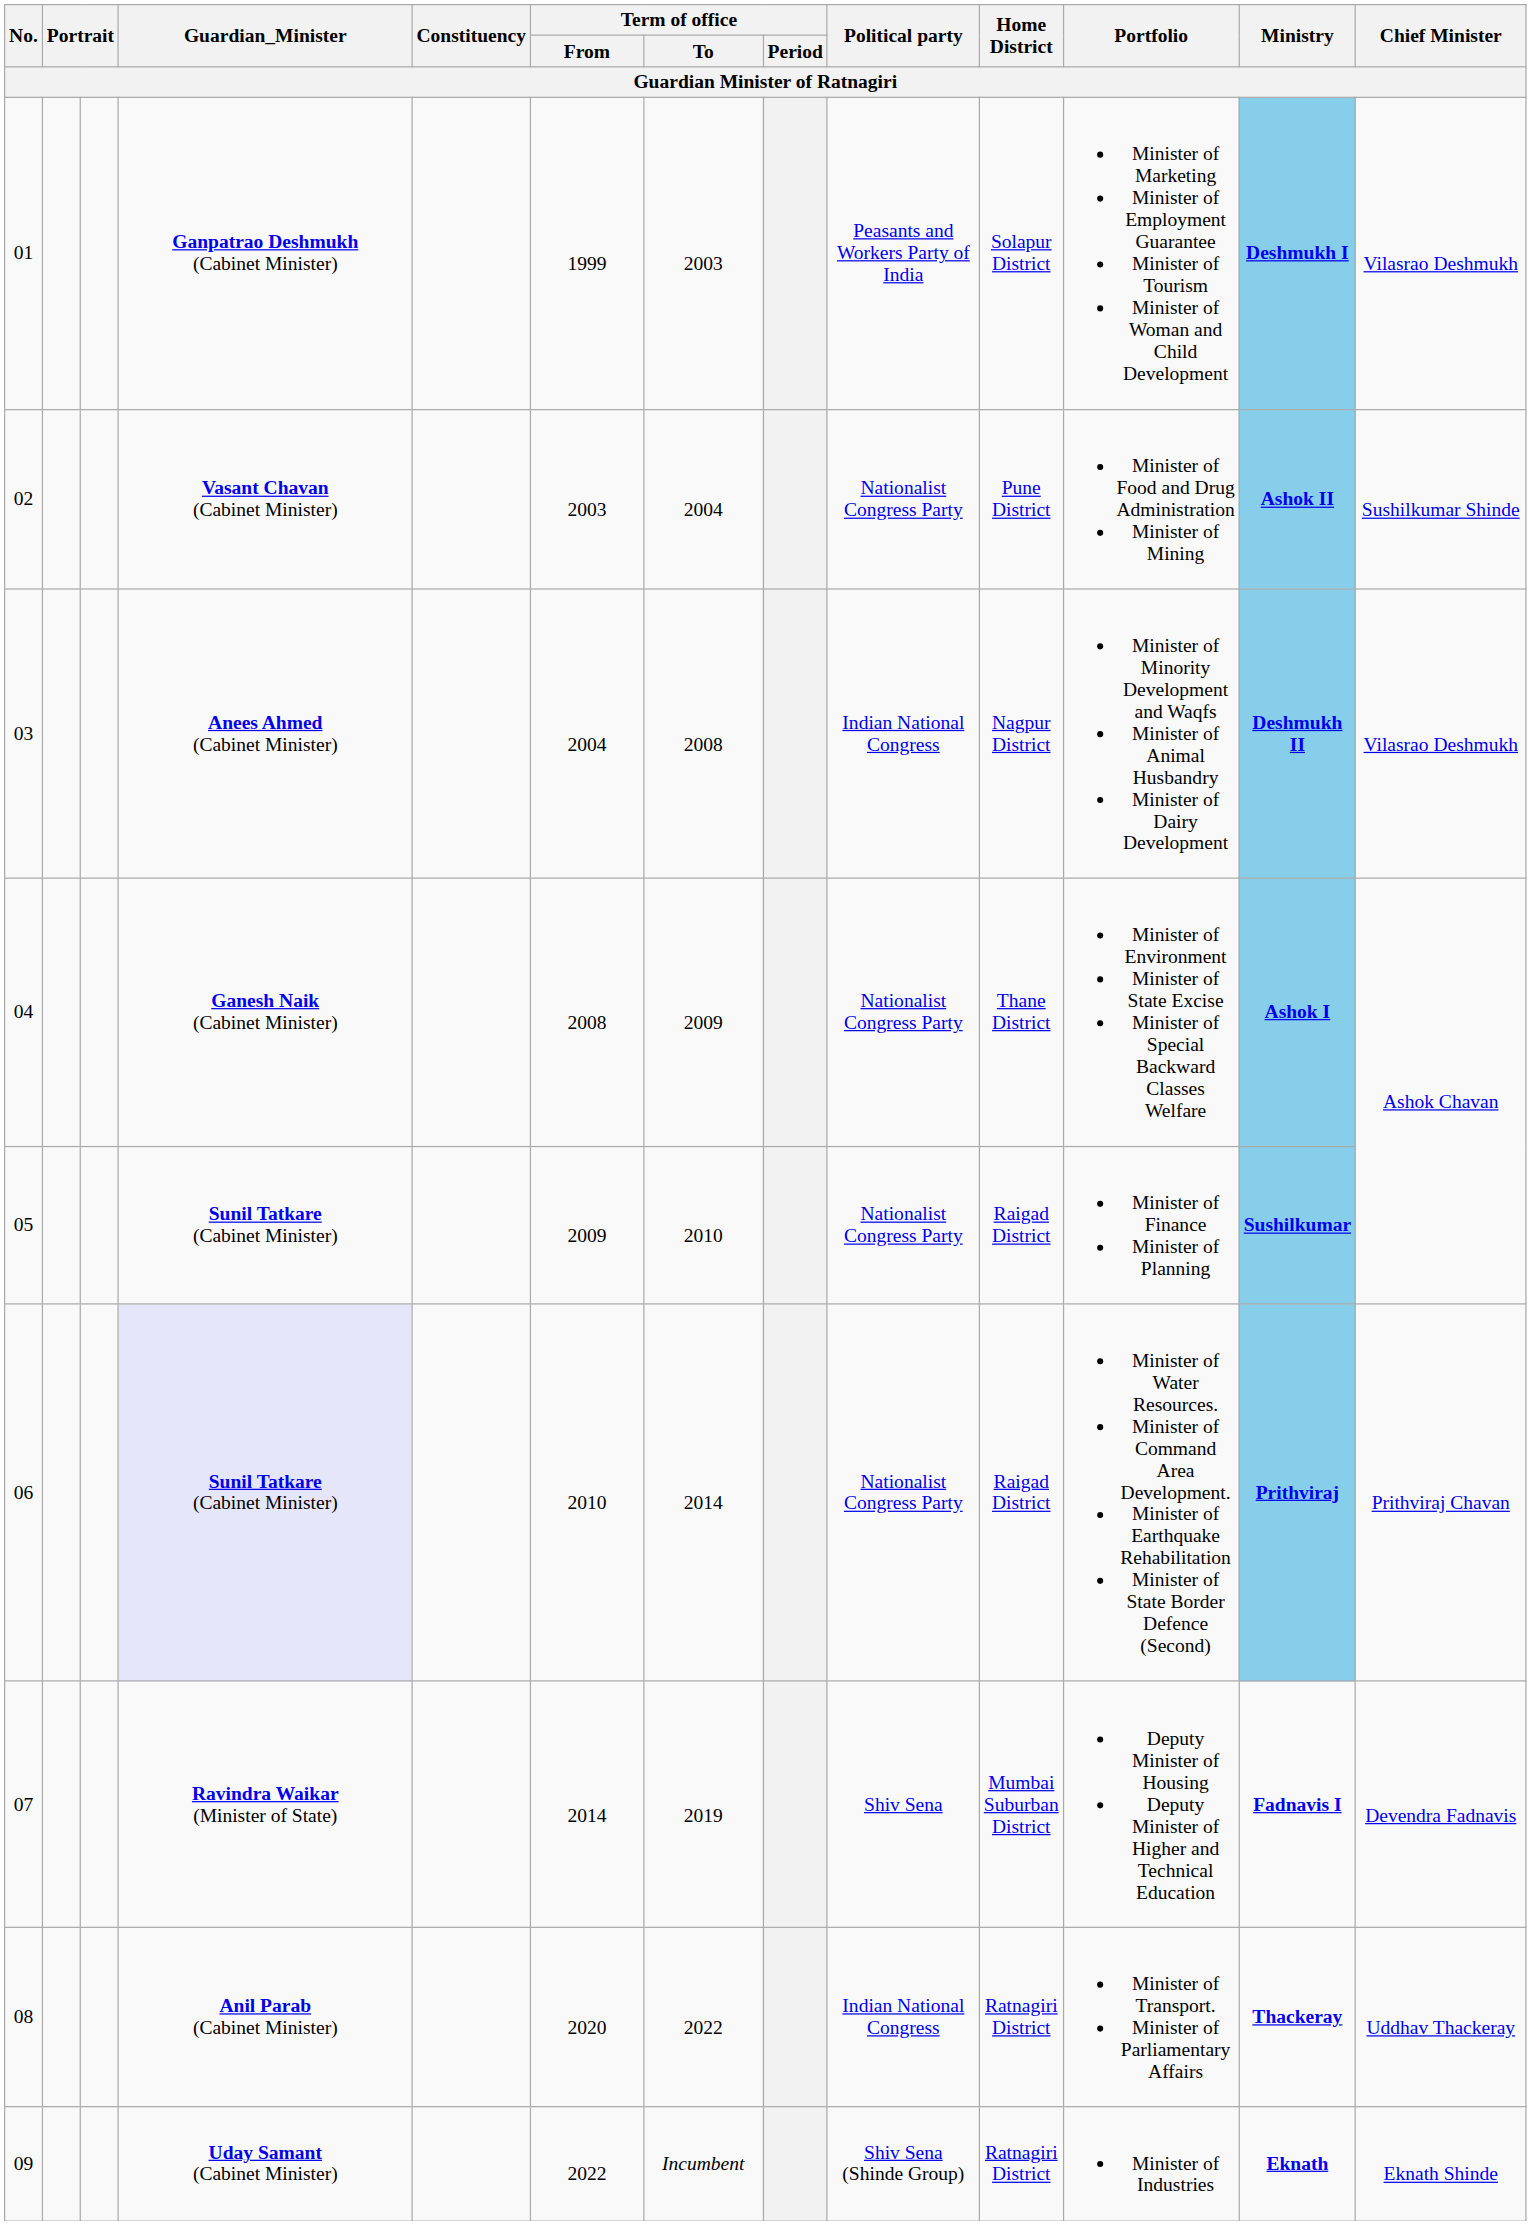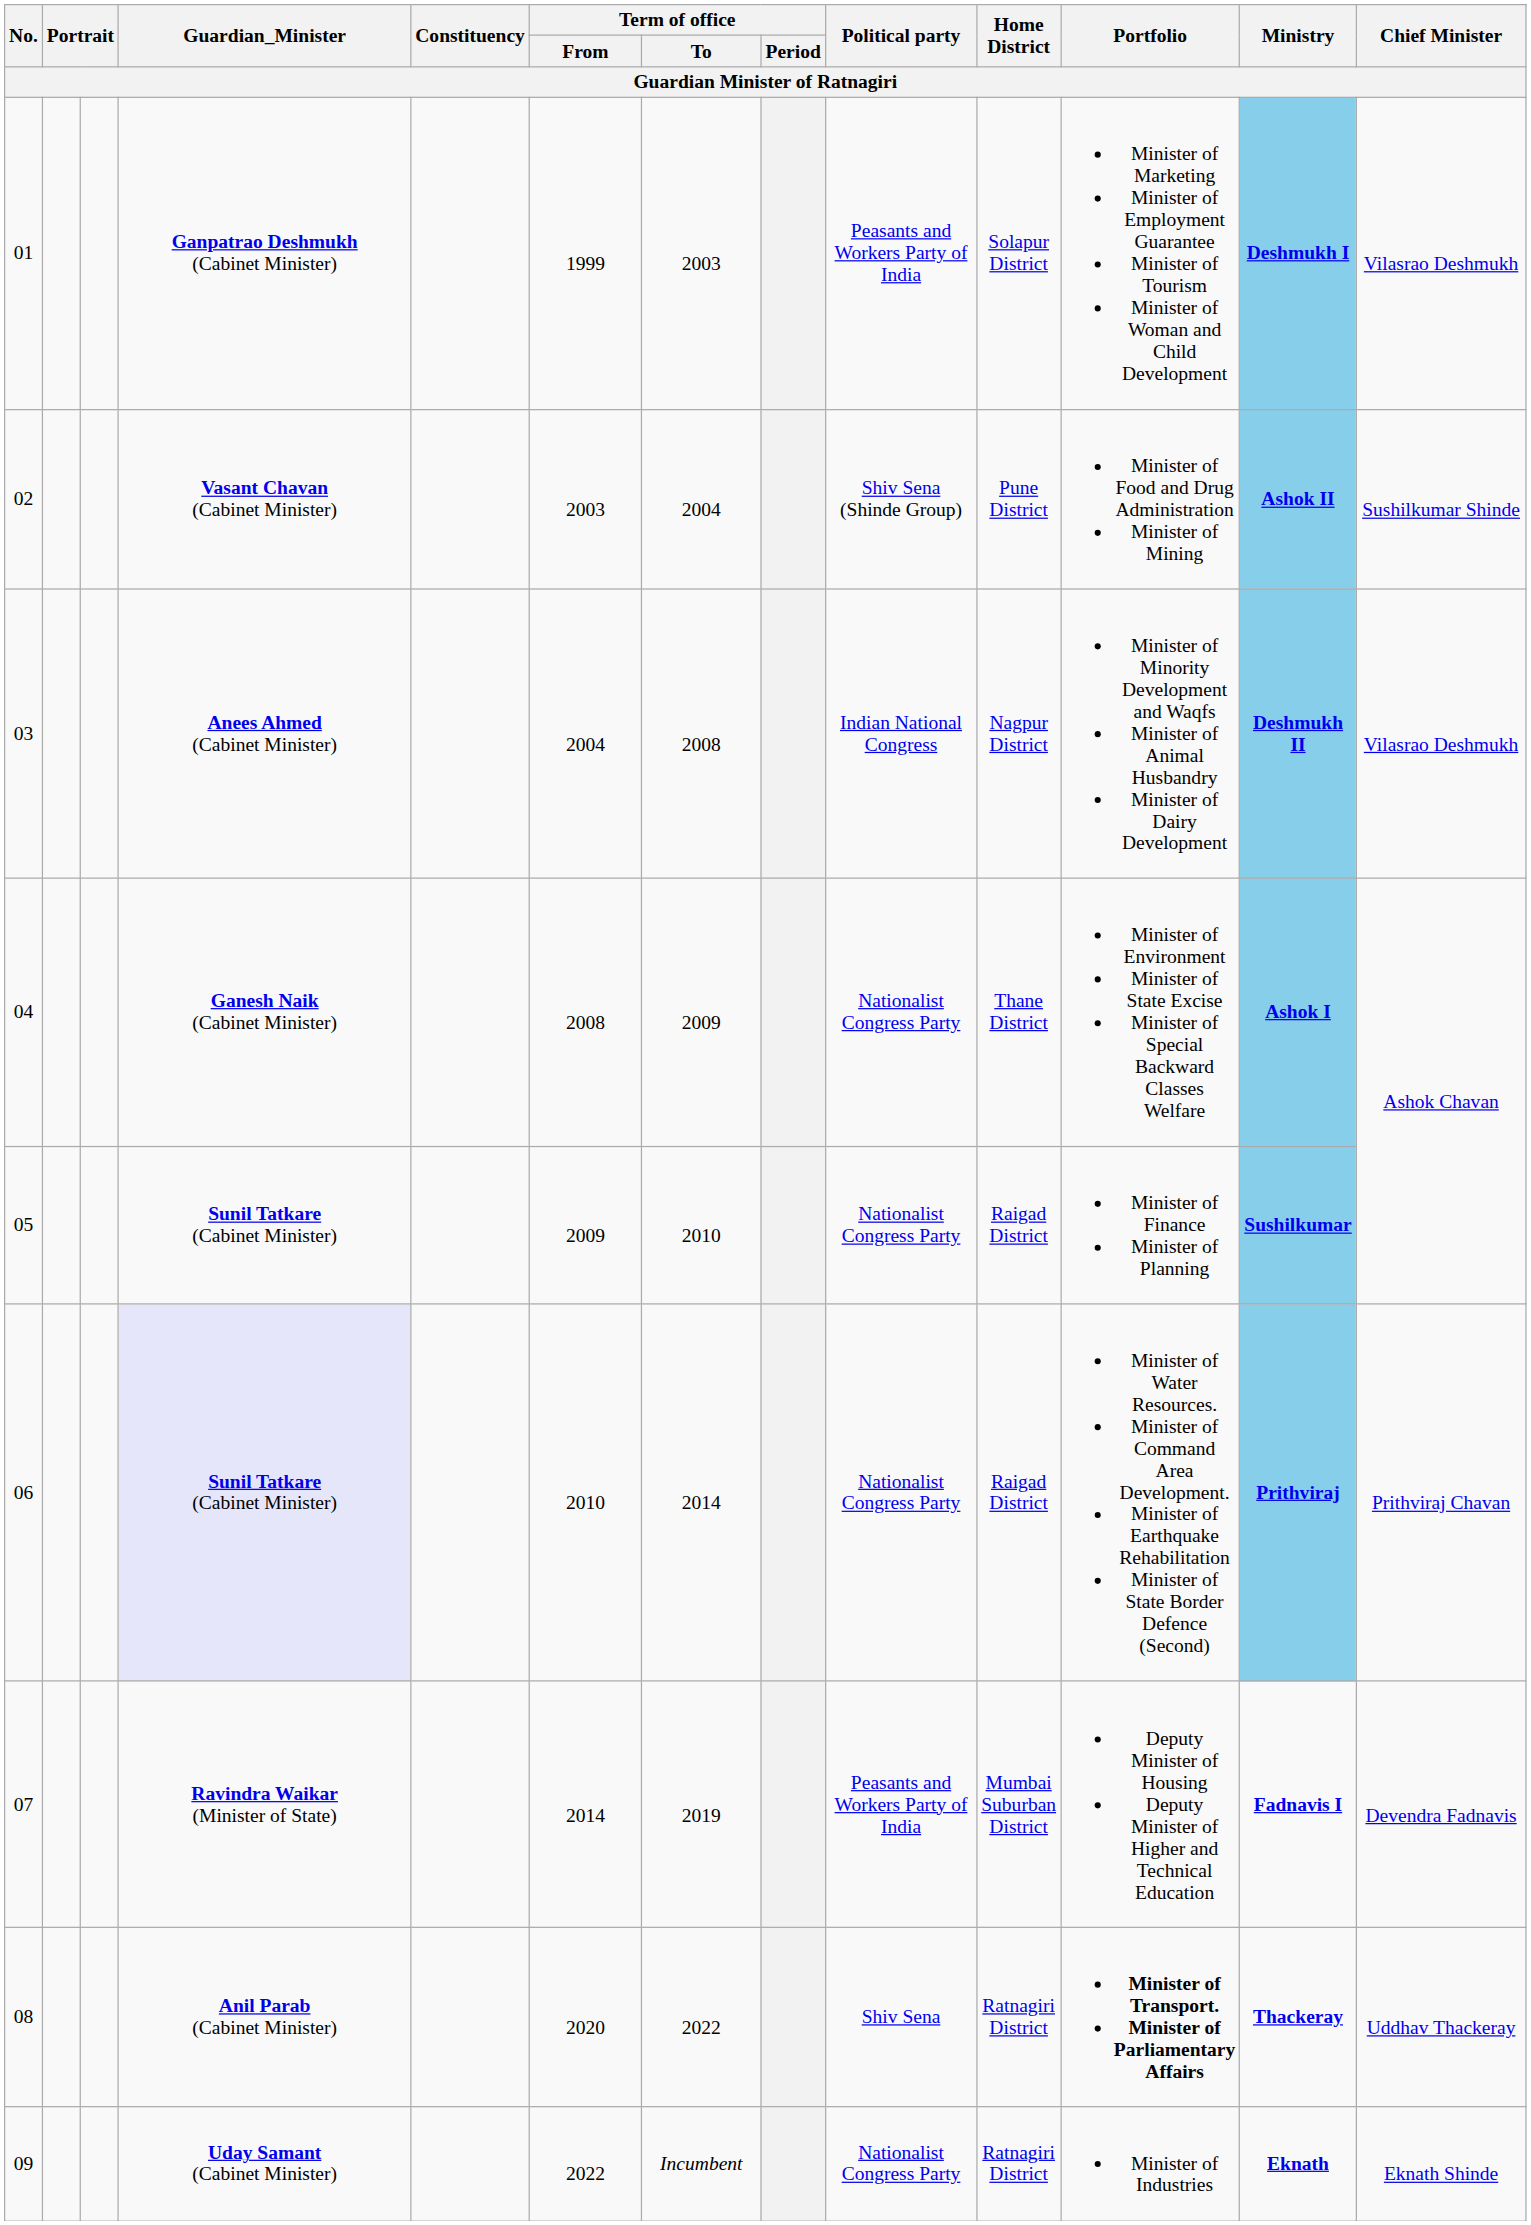02 | Political party: Nationalist Congress Party -> Shiv Sena (Shinde Group)
07 | Political party: Shiv Sena -> Peasants and Workers Party of India
08 | Political party: Indian National Congress -> Shiv Sena
08 | Portfolio: normal -> bold
09 | Political party: Shiv Sena (Shinde Group) -> Nationalist Congress Party
